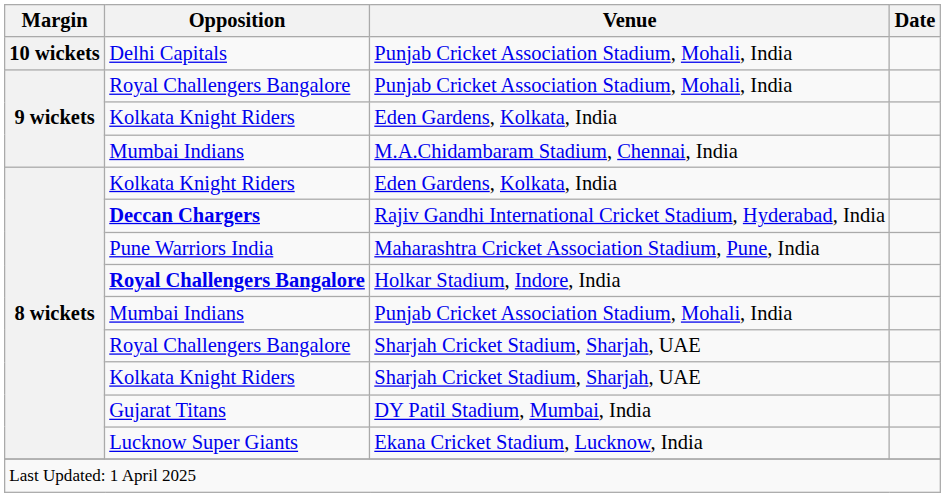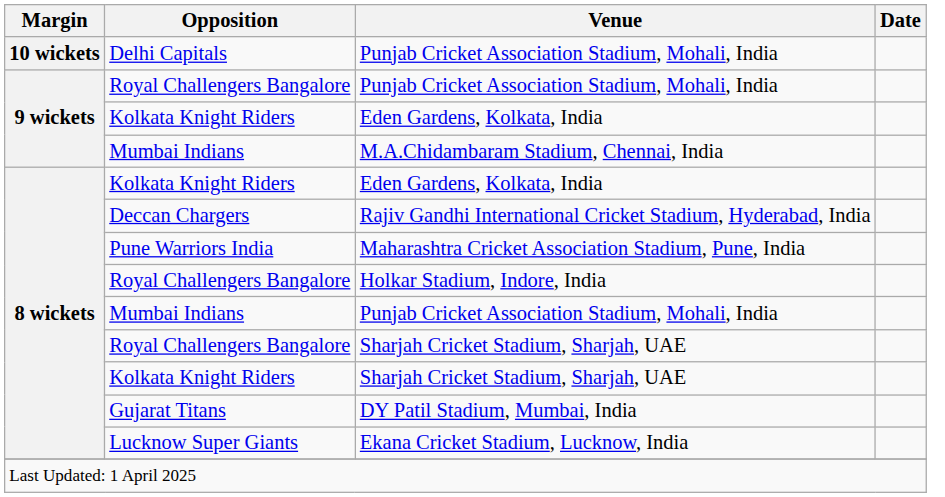Rajiv Gandhi International Cricket Stadium, Hyderabad, India | Opposition: bold -> normal
Holkar Stadium, Indore, India | Opposition: bold -> normal
